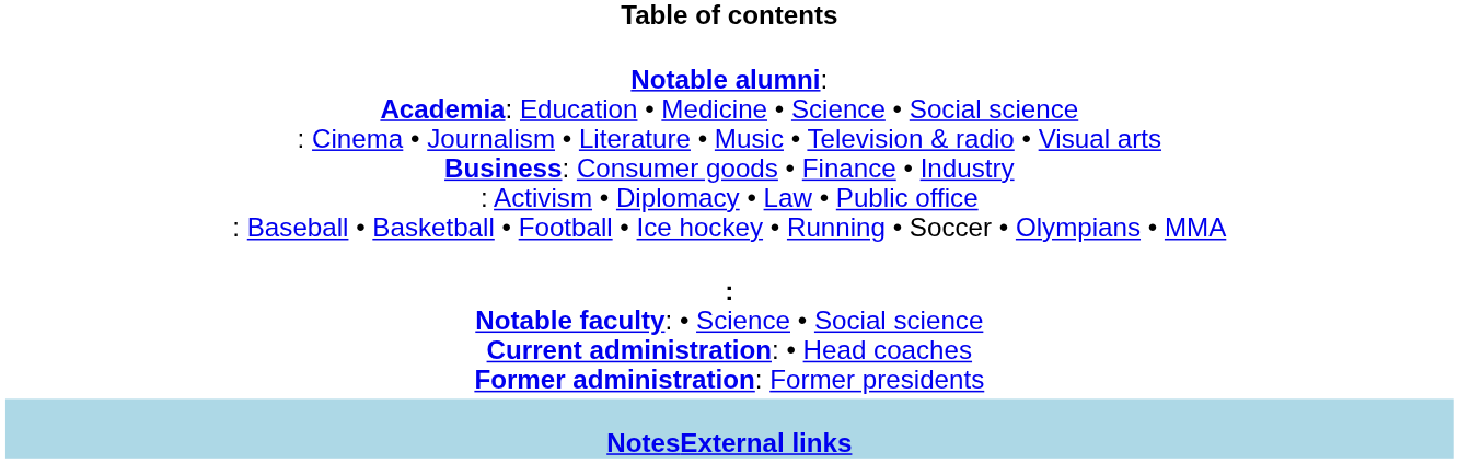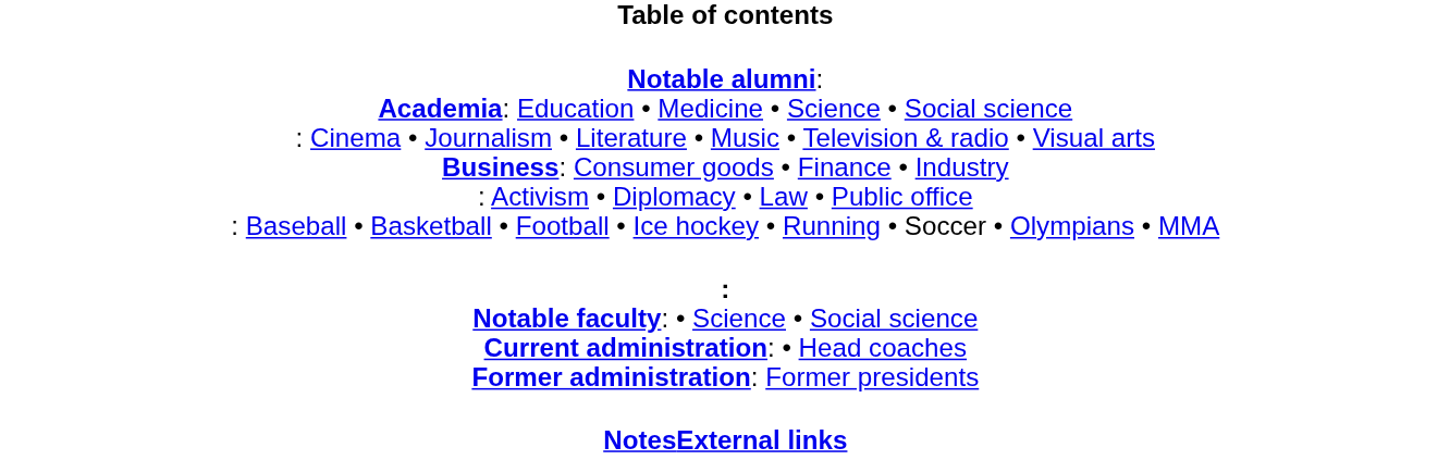row 4 | column 1: lightblue background -> no background
